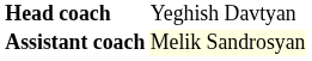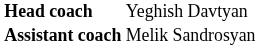Assistant coach | column 2: lightyellow background -> no background
